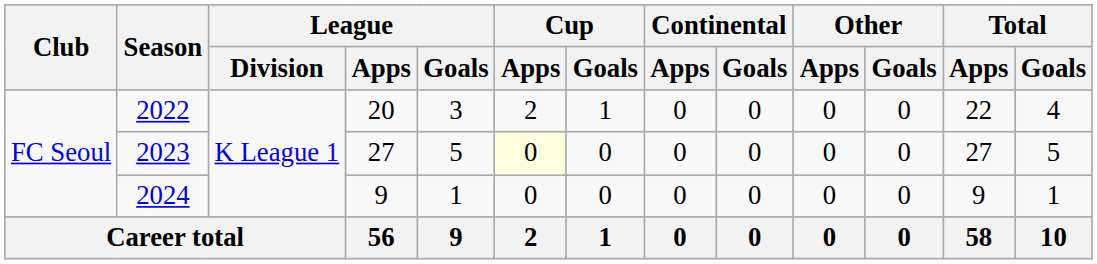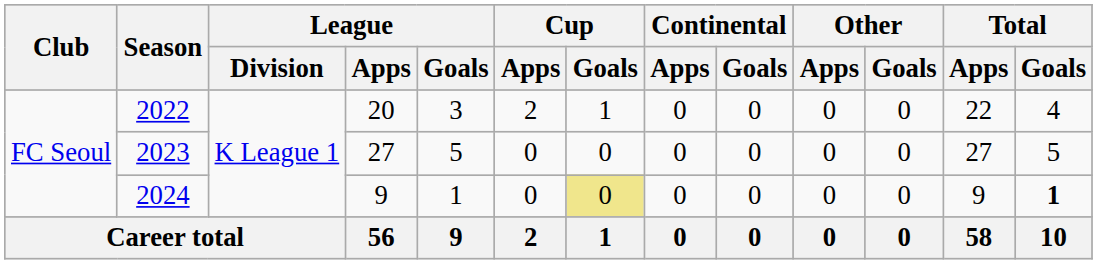2023 | Cup / Apps: lightyellow background -> no background
2024 | Cup / Goals: no background -> khaki background
2024 | Total / Goals: normal -> bold
